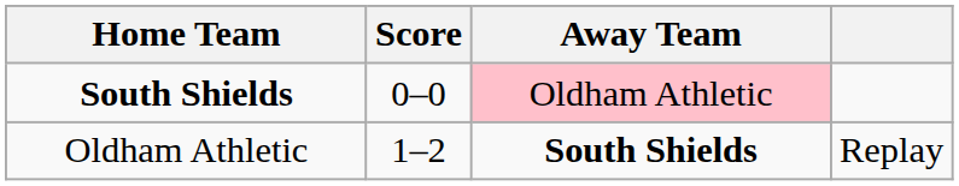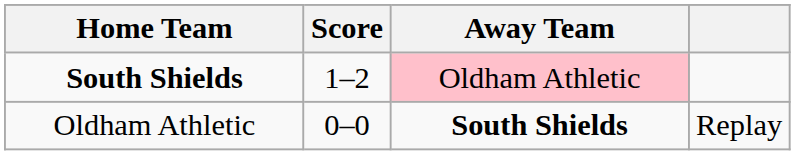row 2 | Score: 0–0 -> 1–2
row 3 | Score: 1–2 -> 0–0
